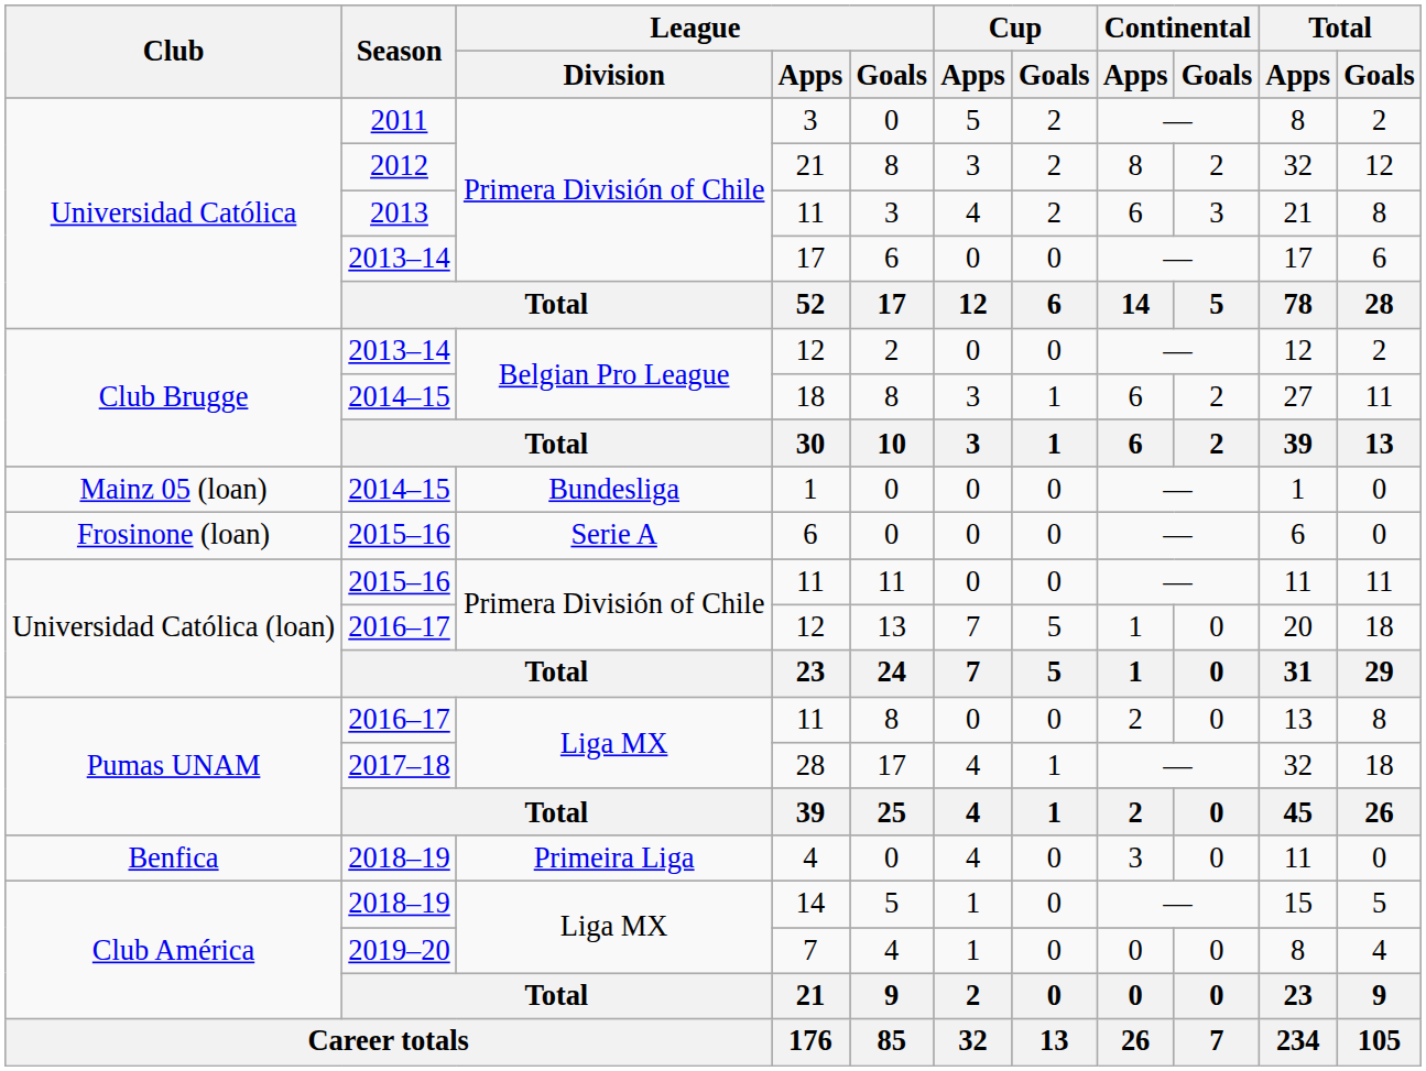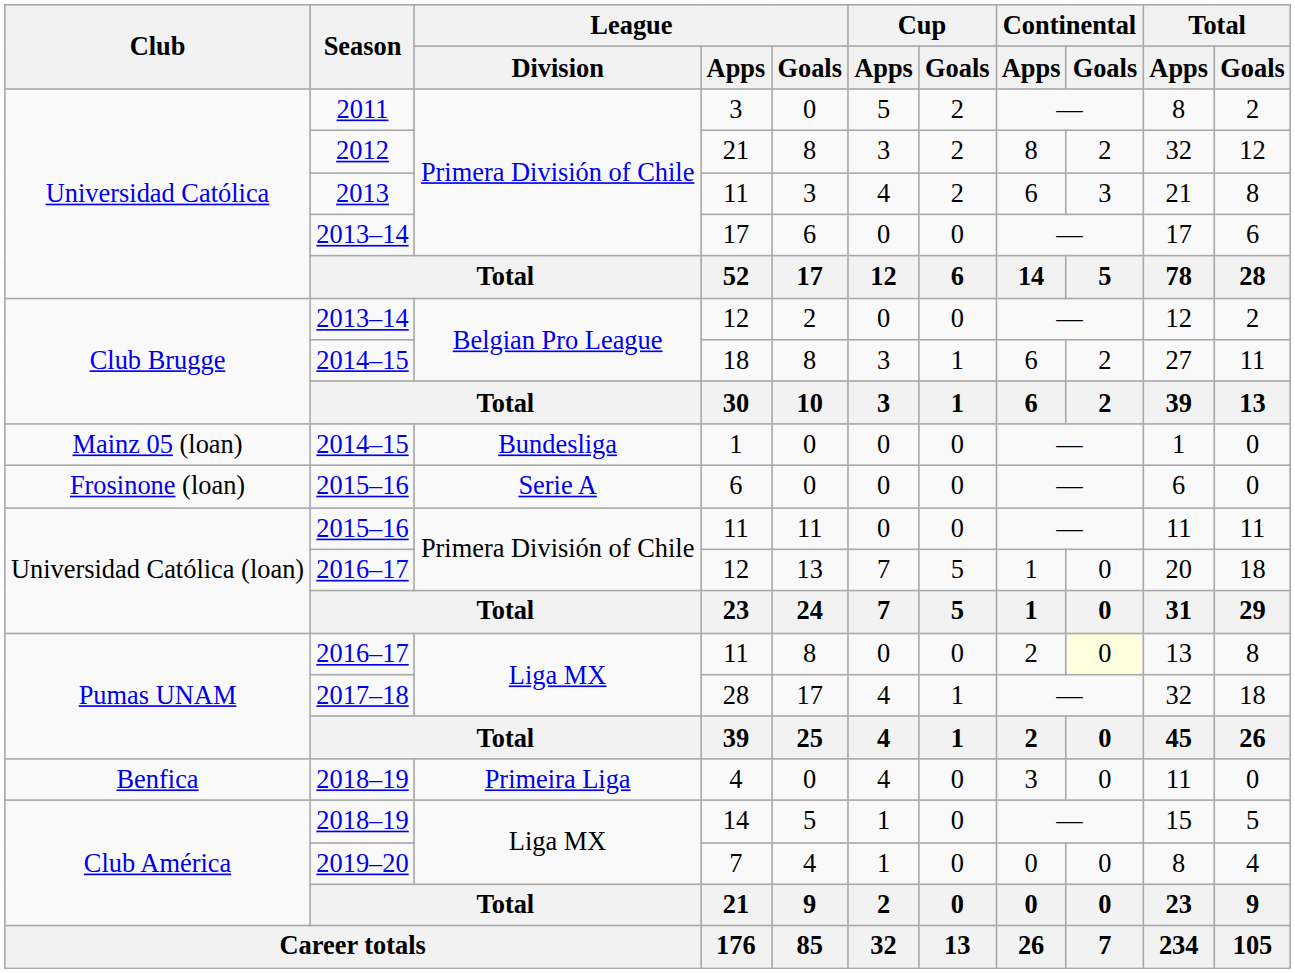2016–17 / 11 | Continental / Goals: no background -> lightyellow background
